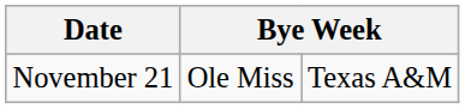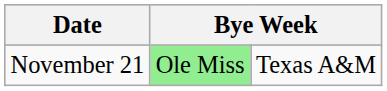November 21 | column 2: no background -> lightgreen background
